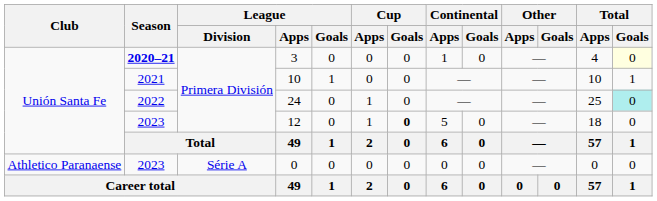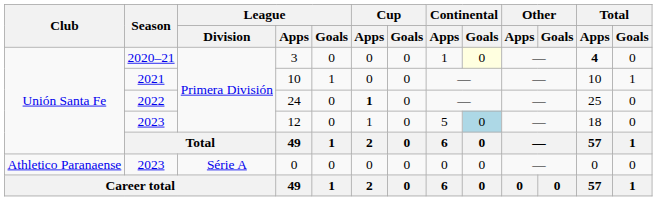3 | Season: bold -> normal
3 | Continental / Goals: no background -> lightyellow background
3 | Total / Apps: normal -> bold
3 | Total / Goals: lightyellow background -> no background
24 | Cup / Apps: normal -> bold
24 | Total / Goals: paleturquoise background -> no background
12 | Cup / Goals: bold -> normal
12 | Continental / Goals: no background -> lightblue background
